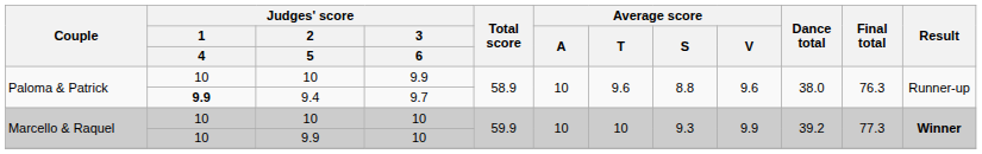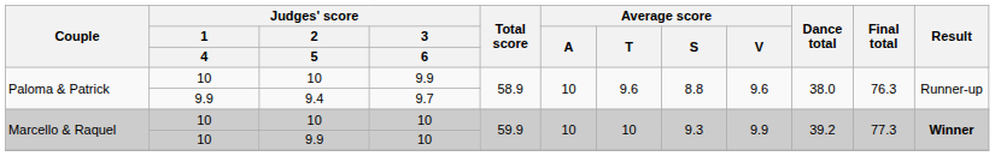9.4 | Judges' score / 1 / 4: bold -> normal
